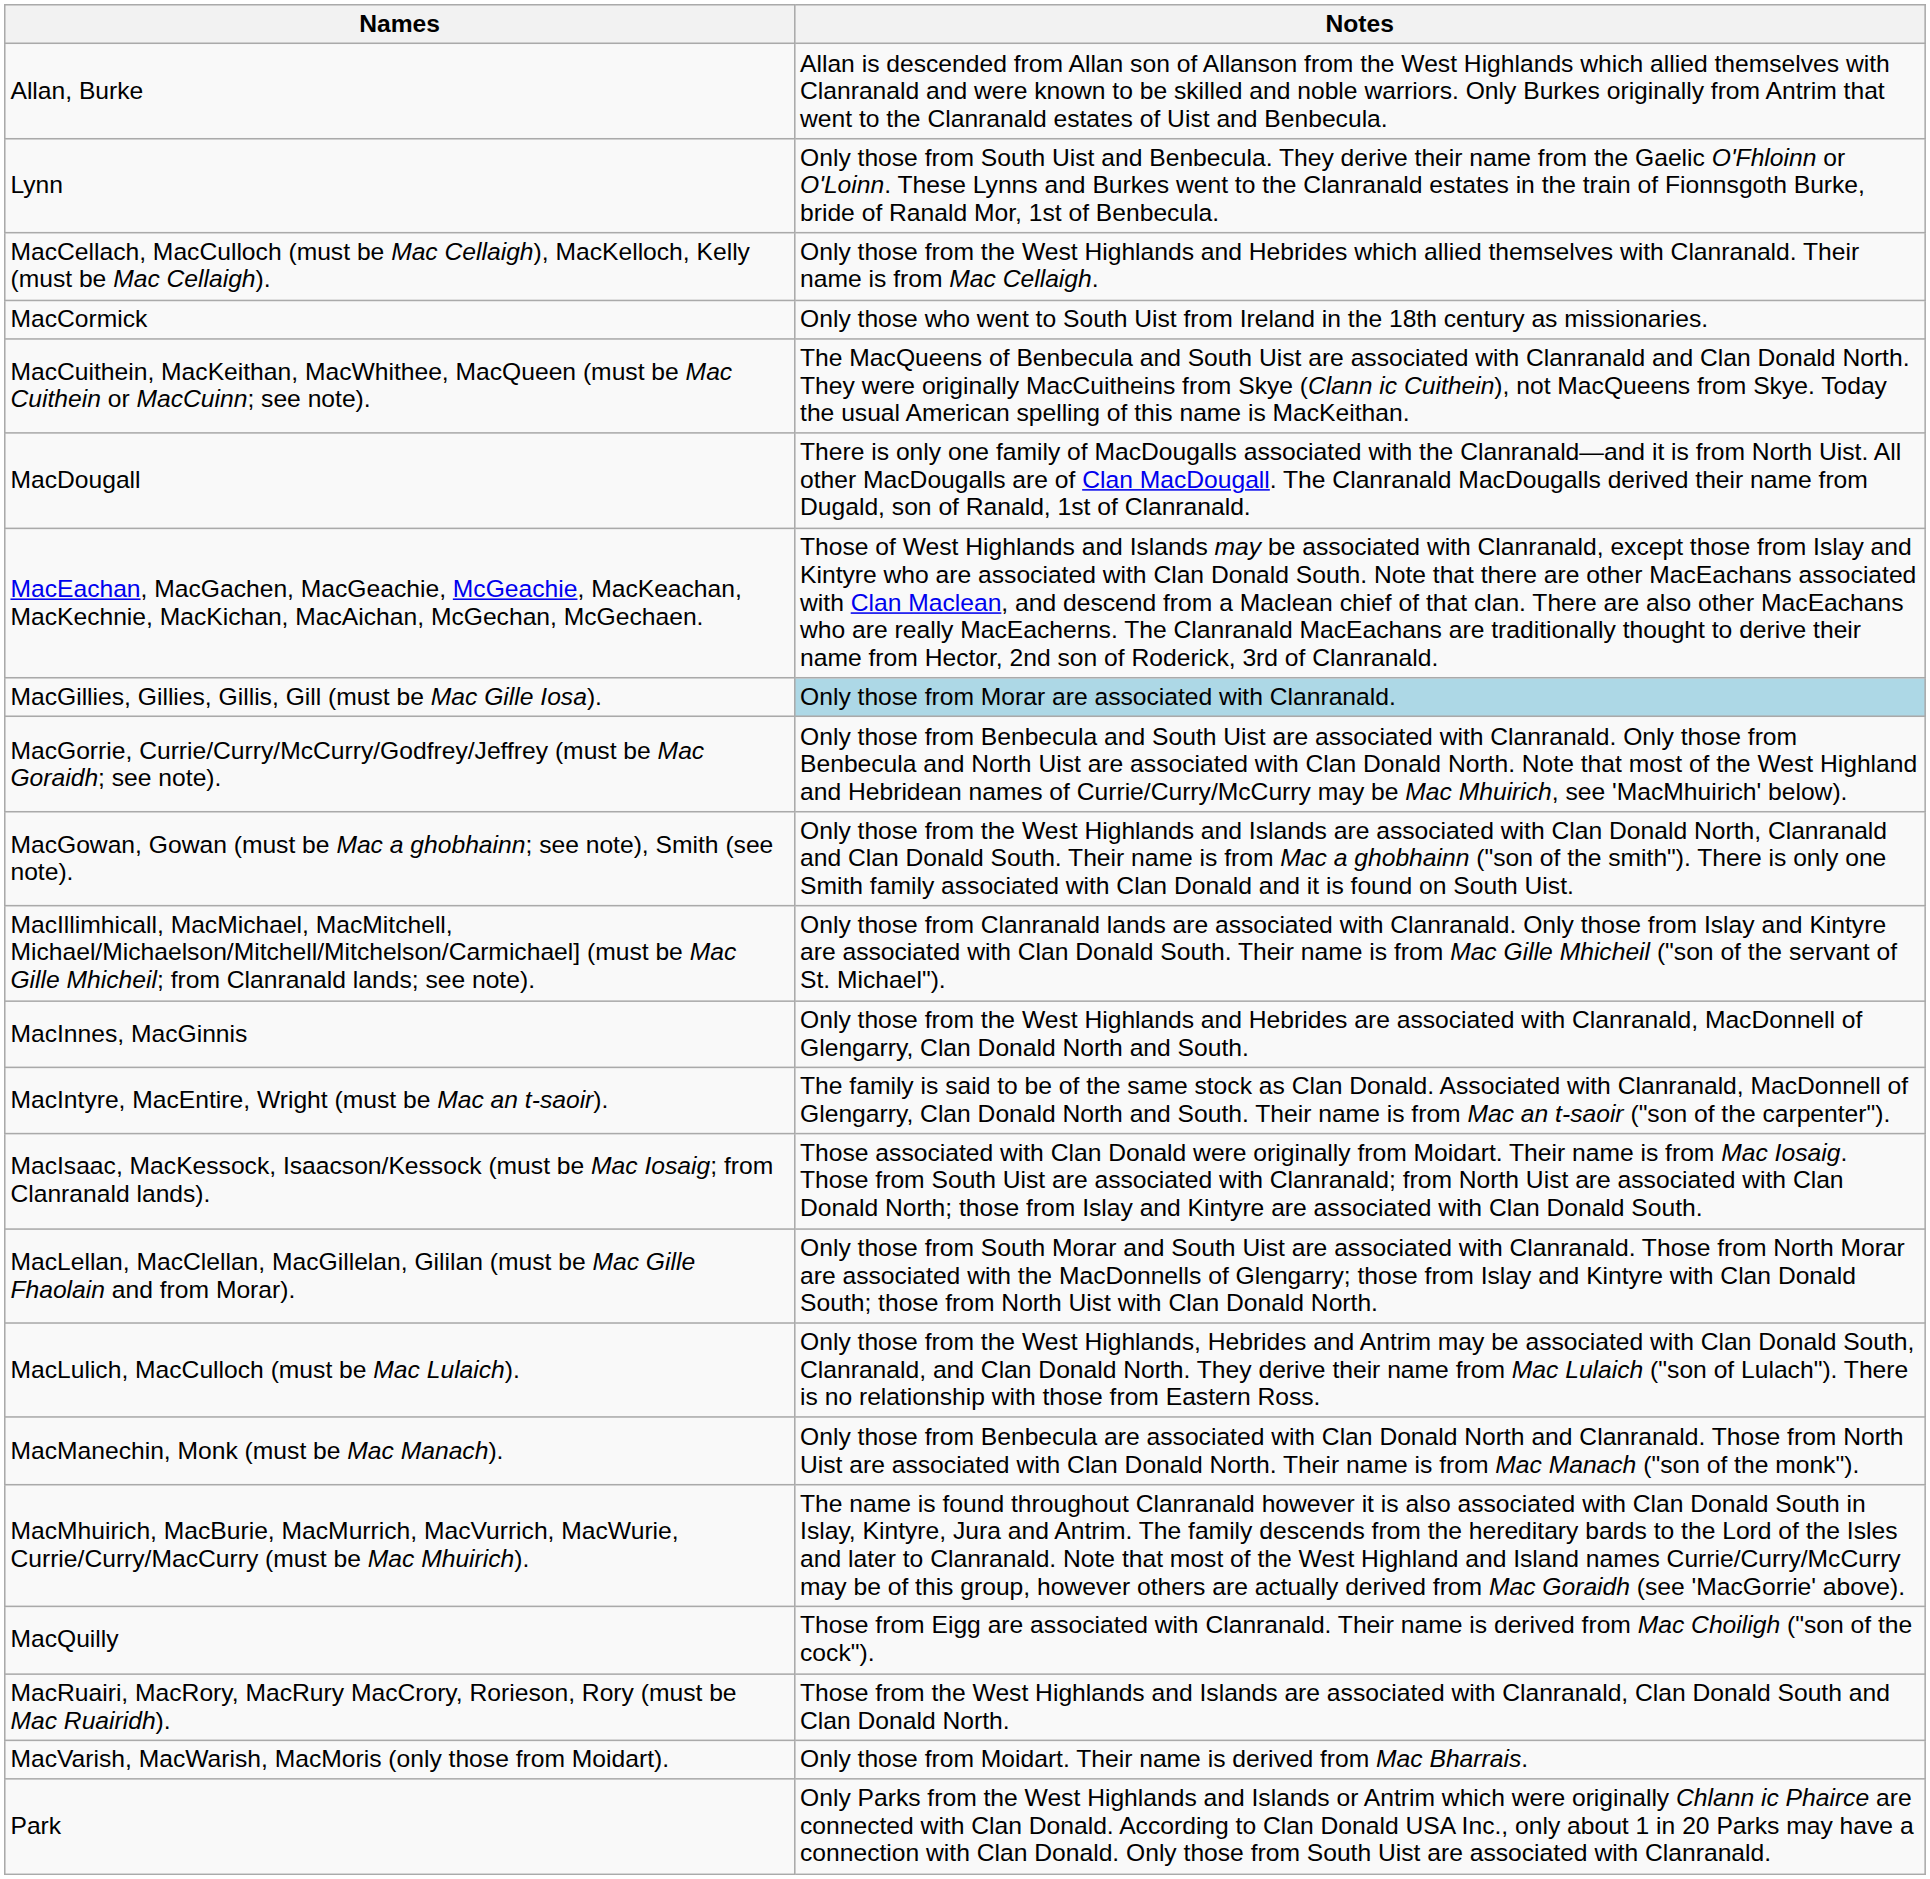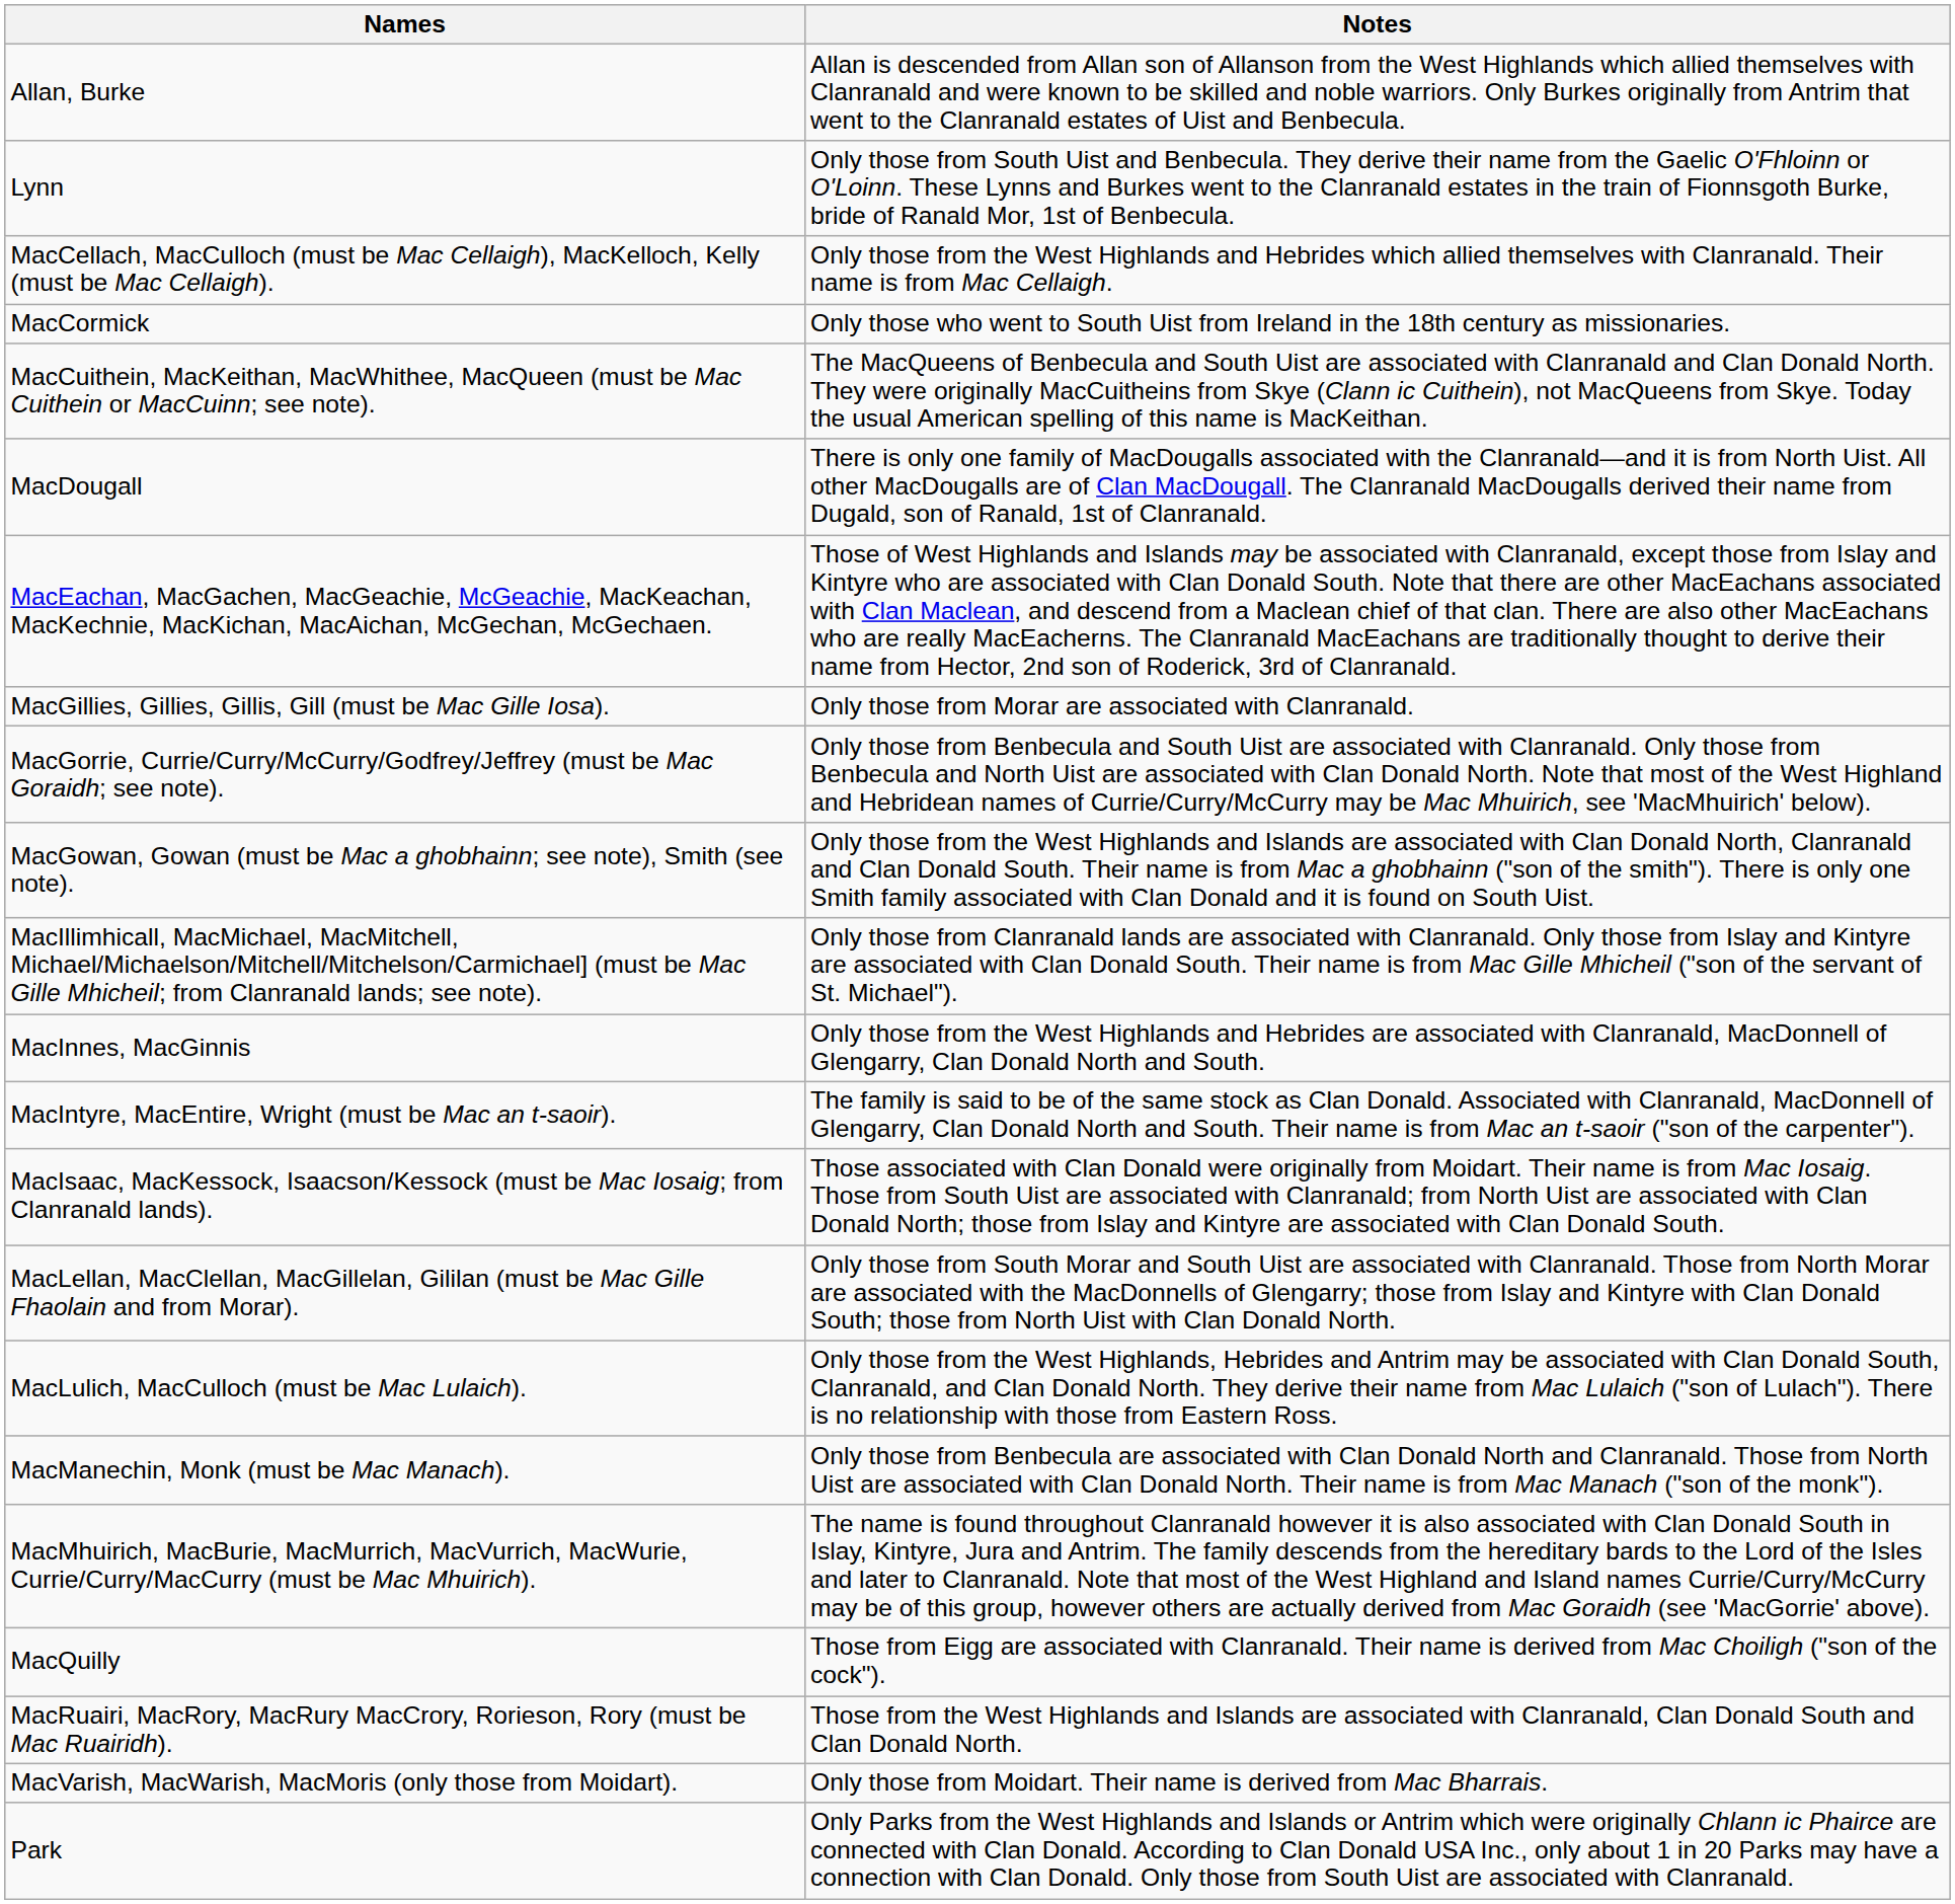MacGillies, Gillies, Gillis, Gill (must be Mac Gille Iosa). | Notes: lightblue background -> no background
